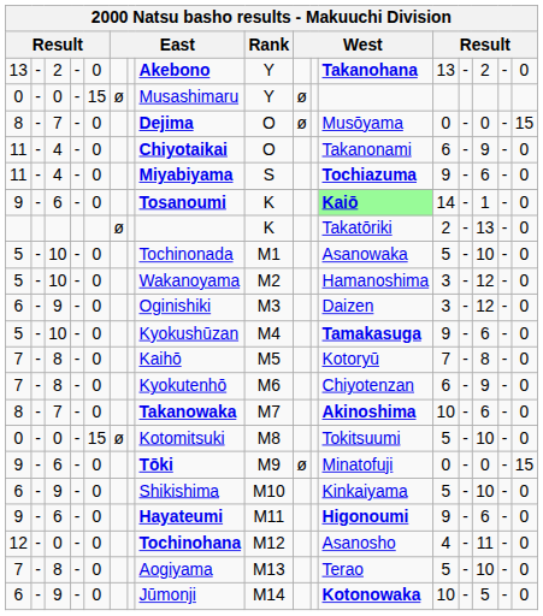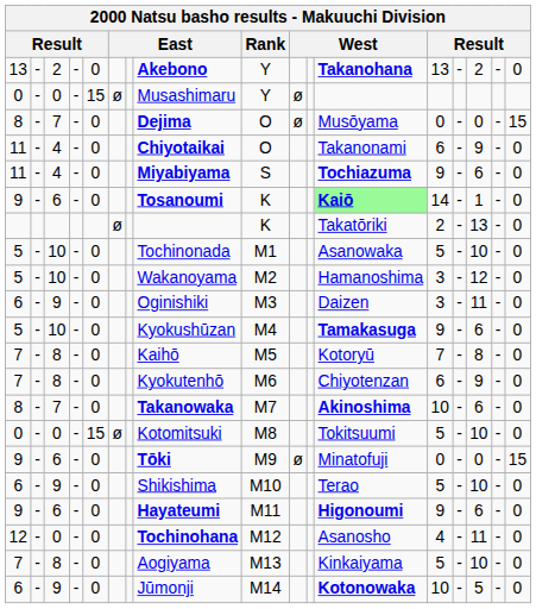row 12 | column 15: 12 -> 11
row 19 | column 12: Kinkaiyama -> Terao
row 22 | column 12: Terao -> Kinkaiyama
